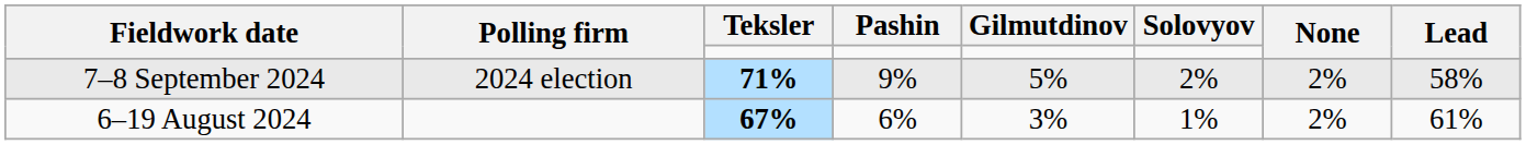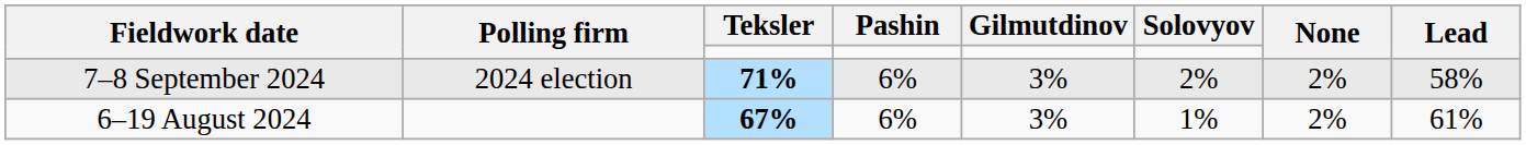7–8 September 2024 | Pashin: 9% -> 6%
7–8 September 2024 | Gilmutdinov: 5% -> 3%
